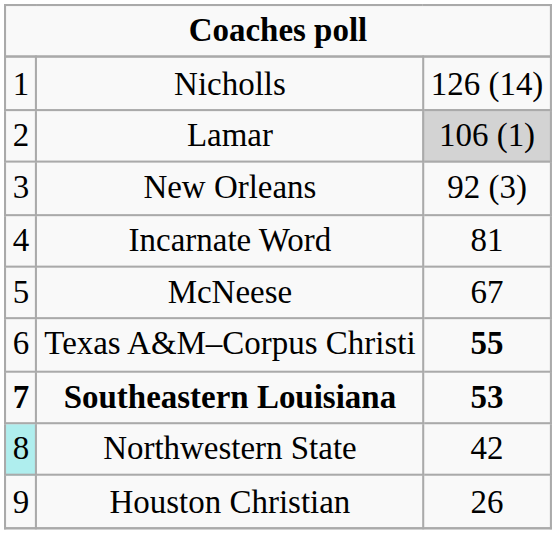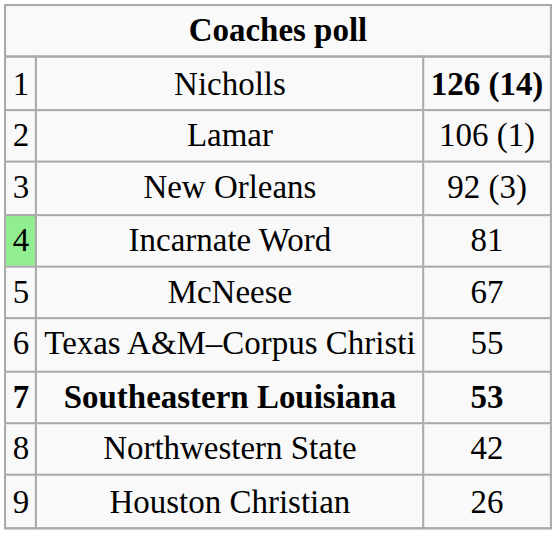Nicholls | column 3: normal -> bold
Lamar | column 3: lightgrey background -> no background
Incarnate Word | column 1: no background -> lightgreen background
Texas A&M–Corpus Christi | column 3: bold -> normal
Northwestern State | column 1: paleturquoise background -> no background
